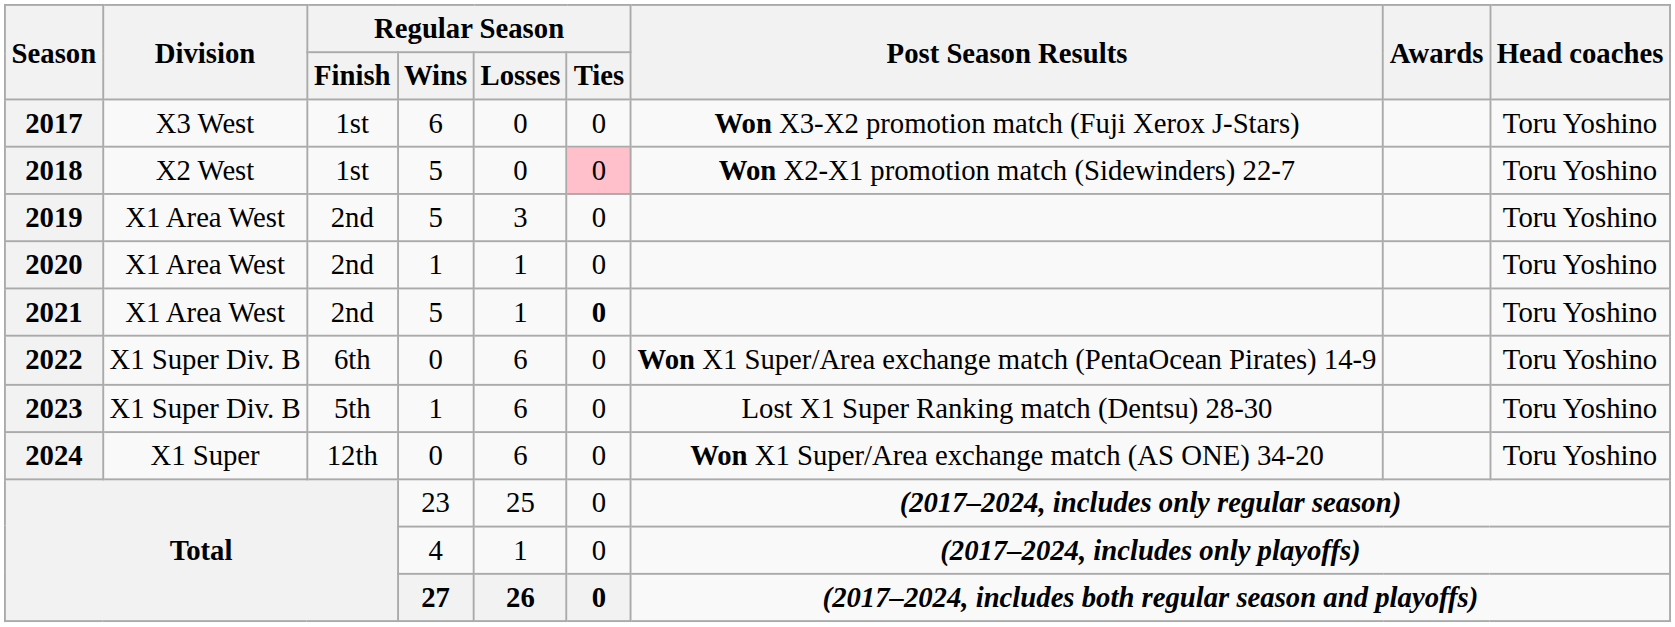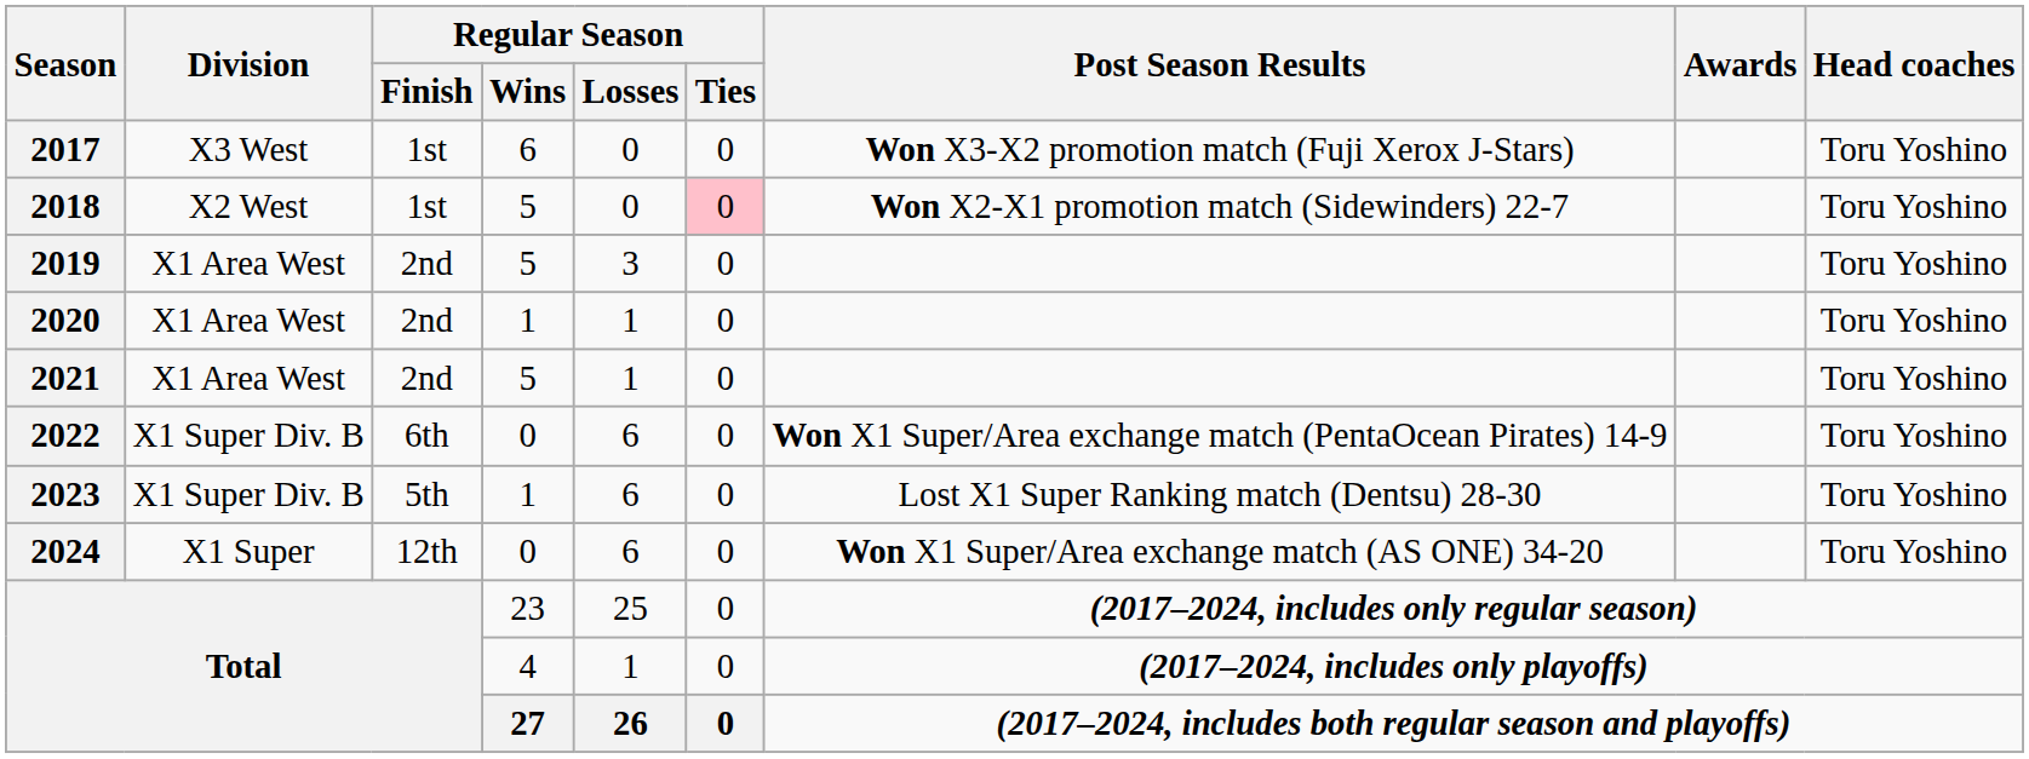2021 | Regular Season / Ties: bold -> normal
